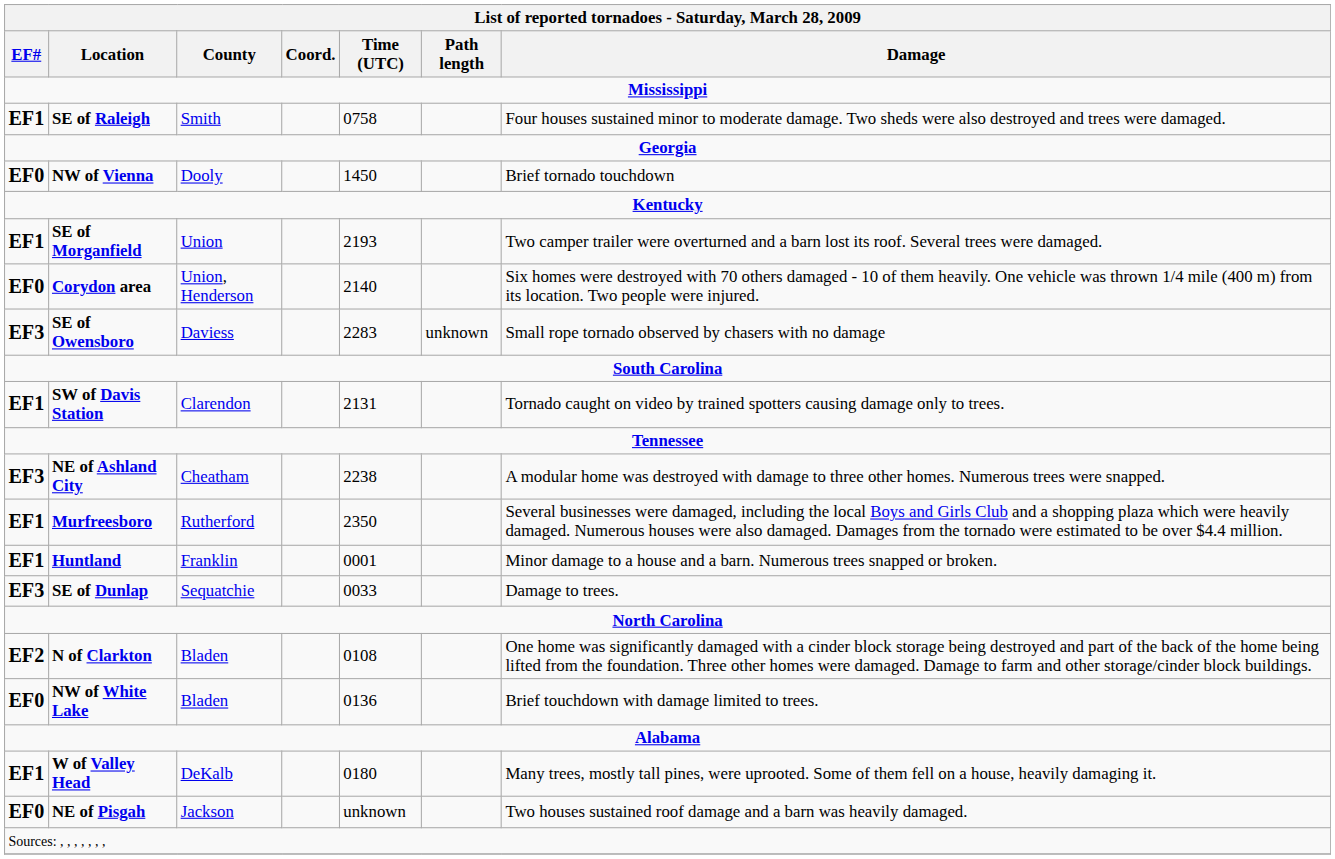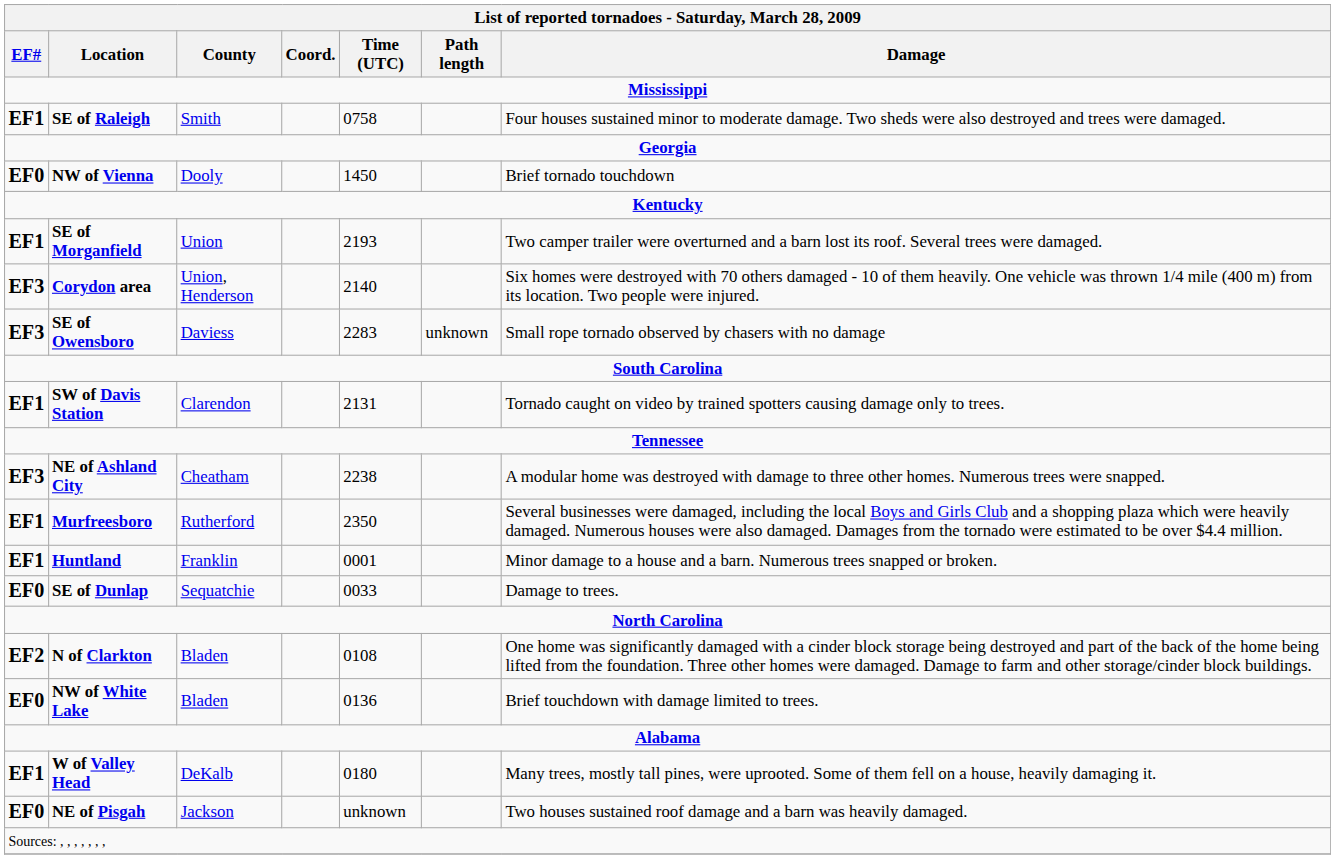Corydon area | EF#: EF0 -> EF3
SE of Dunlap | EF#: EF3 -> EF0
